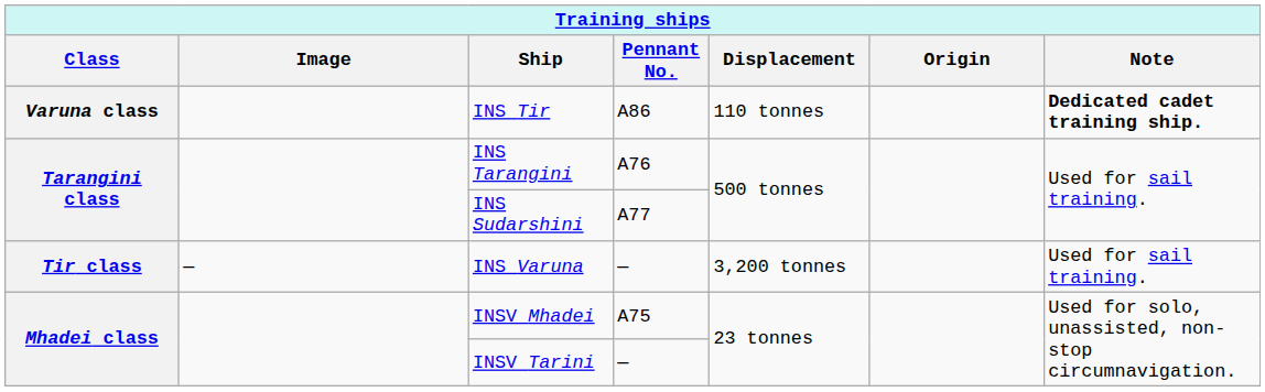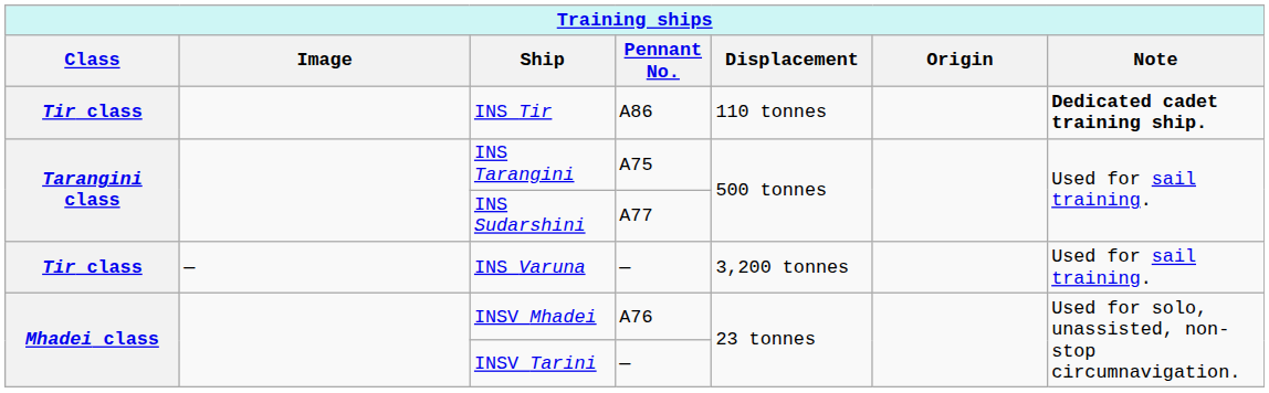INS Tir | Class: Varuna class -> Tir class
INS Tarangini | Pennant No.: A76 -> A75
INSV Mhadei | Pennant No.: A75 -> A76
